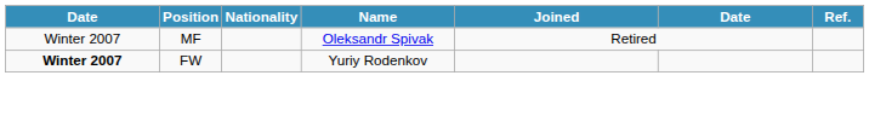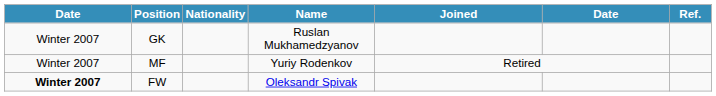+ row: Winter 2007 | GK | Ruslan Mukhamedzyanov
MF | Name: Oleksandr Spivak -> Yuriy Rodenkov
FW | Name: Yuriy Rodenkov -> Oleksandr Spivak
